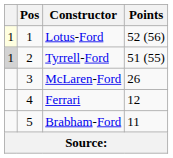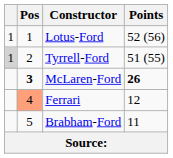Lotus-Ford | column 1: lightyellow background -> no background
McLaren-Ford | Pos: normal -> bold
McLaren-Ford | Points: normal -> bold
Ferrari | Pos: no background -> lightsalmon background
